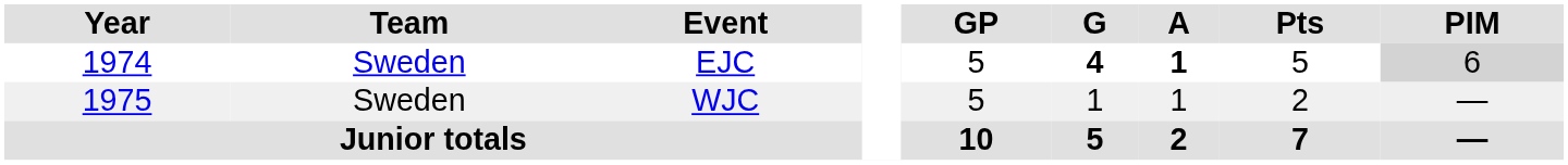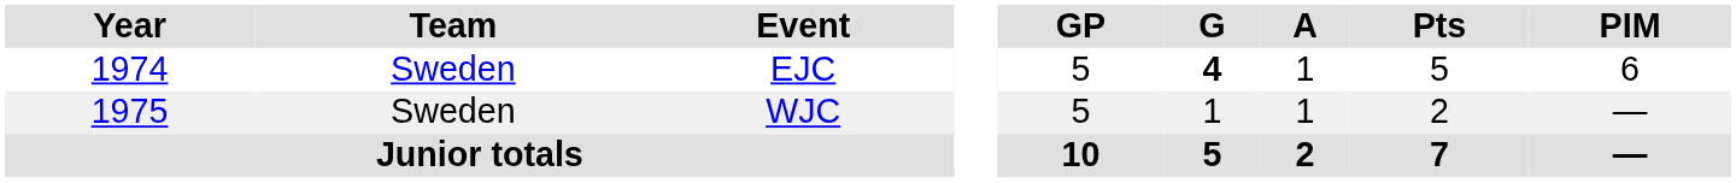EJC | A: bold -> normal
EJC | PIM: lightgrey background -> no background
